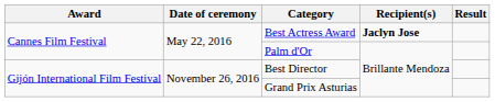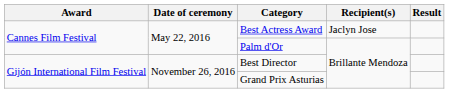Best Actress Award | Recipient(s): bold -> normal
